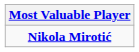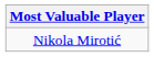row 2 | column 1: bold -> normal
